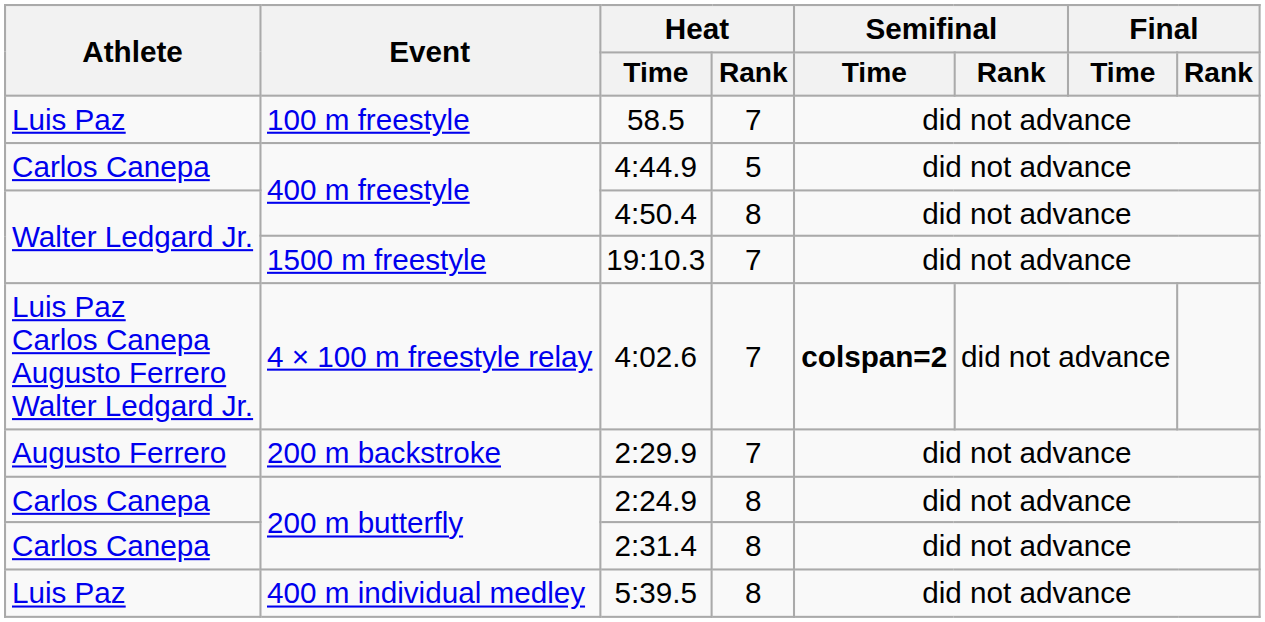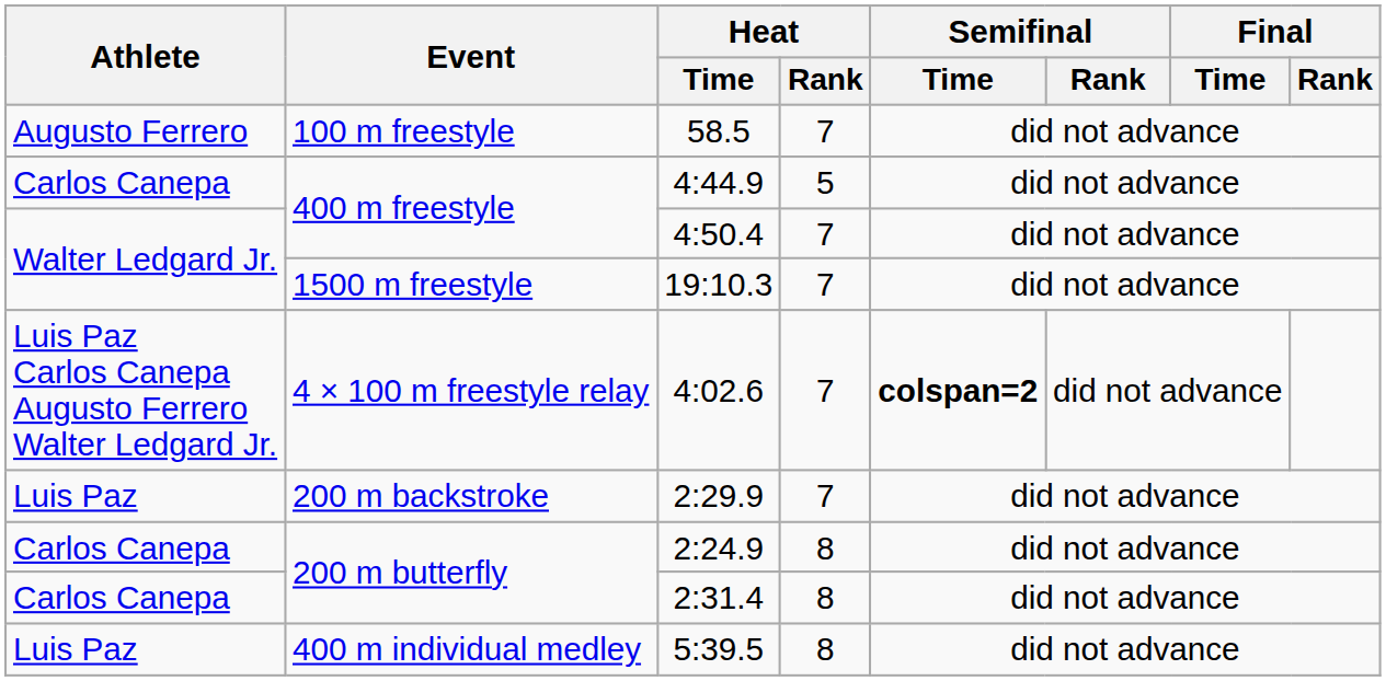58.5 | Athlete: Luis Paz -> Augusto Ferrero
4:50.4 | Heat / Rank: 8 -> 7
2:29.9 | Athlete: Augusto Ferrero -> Luis Paz
